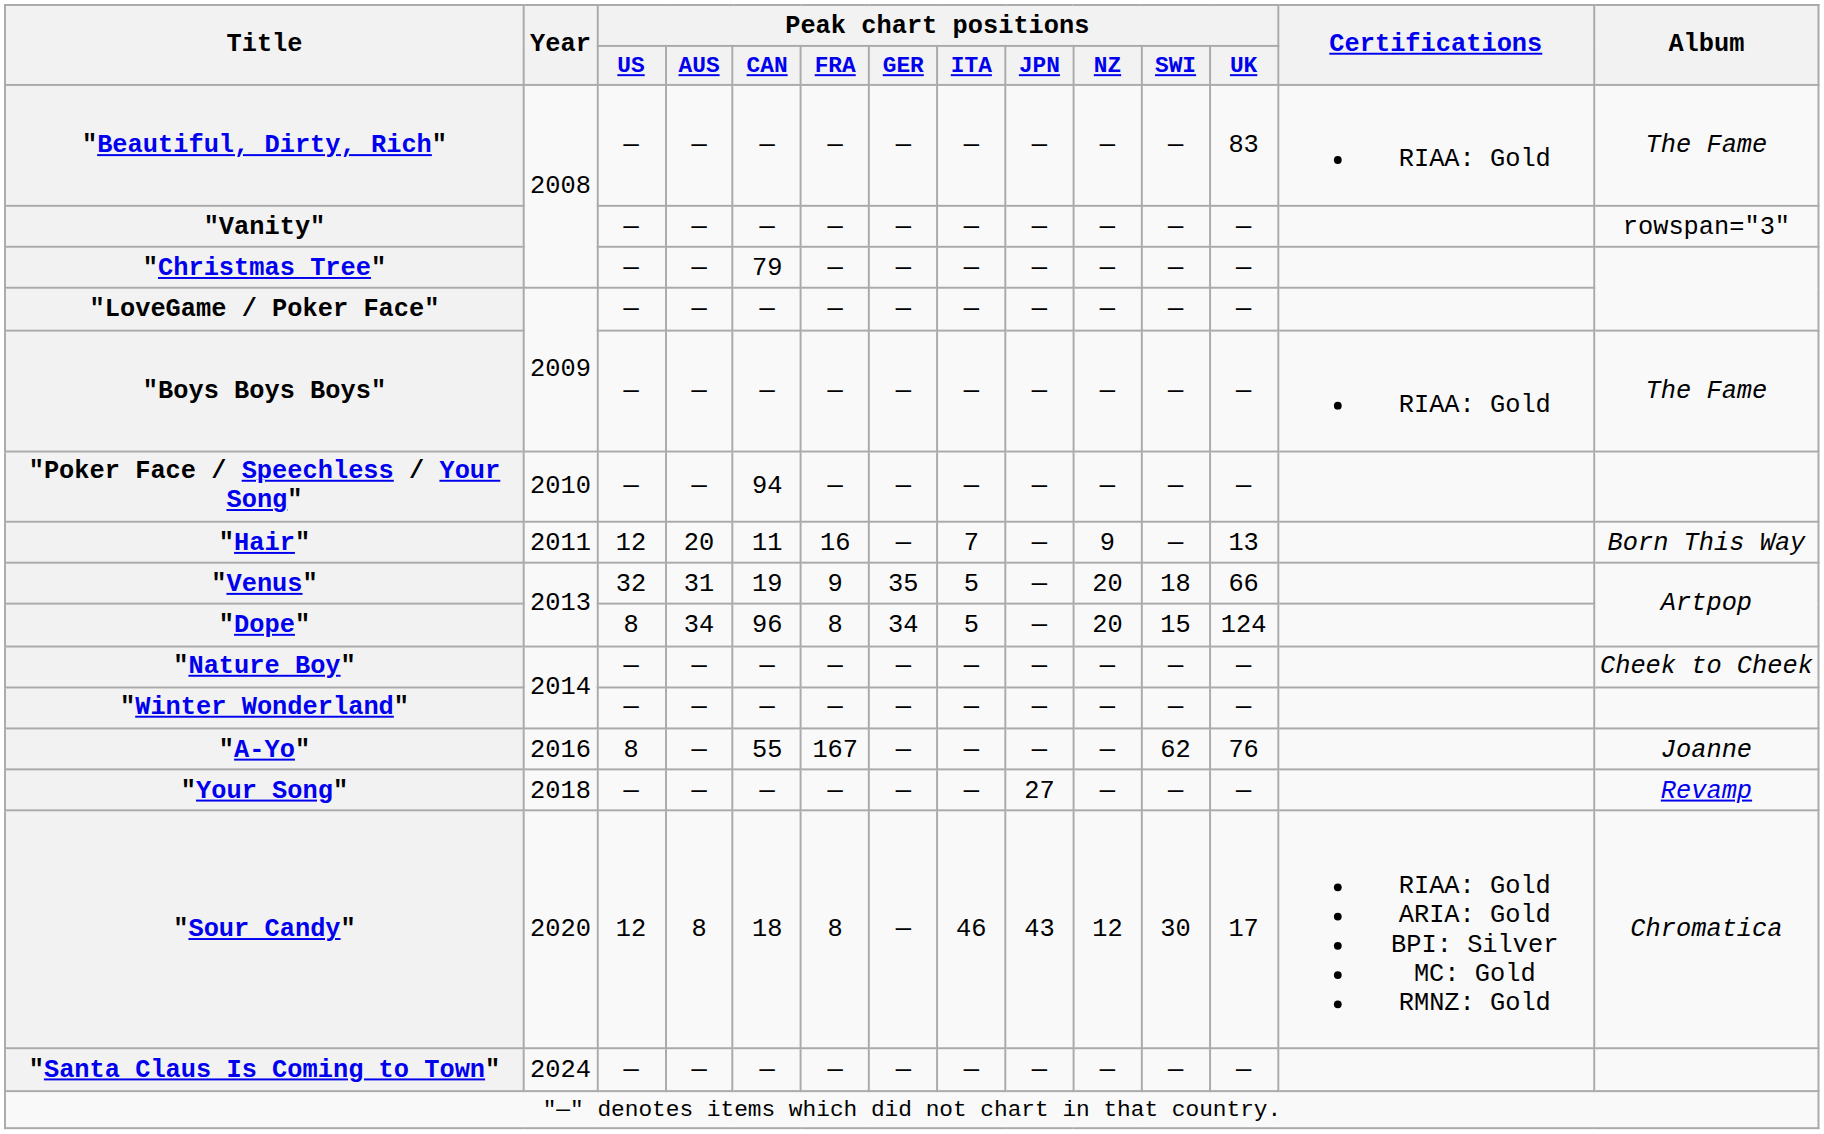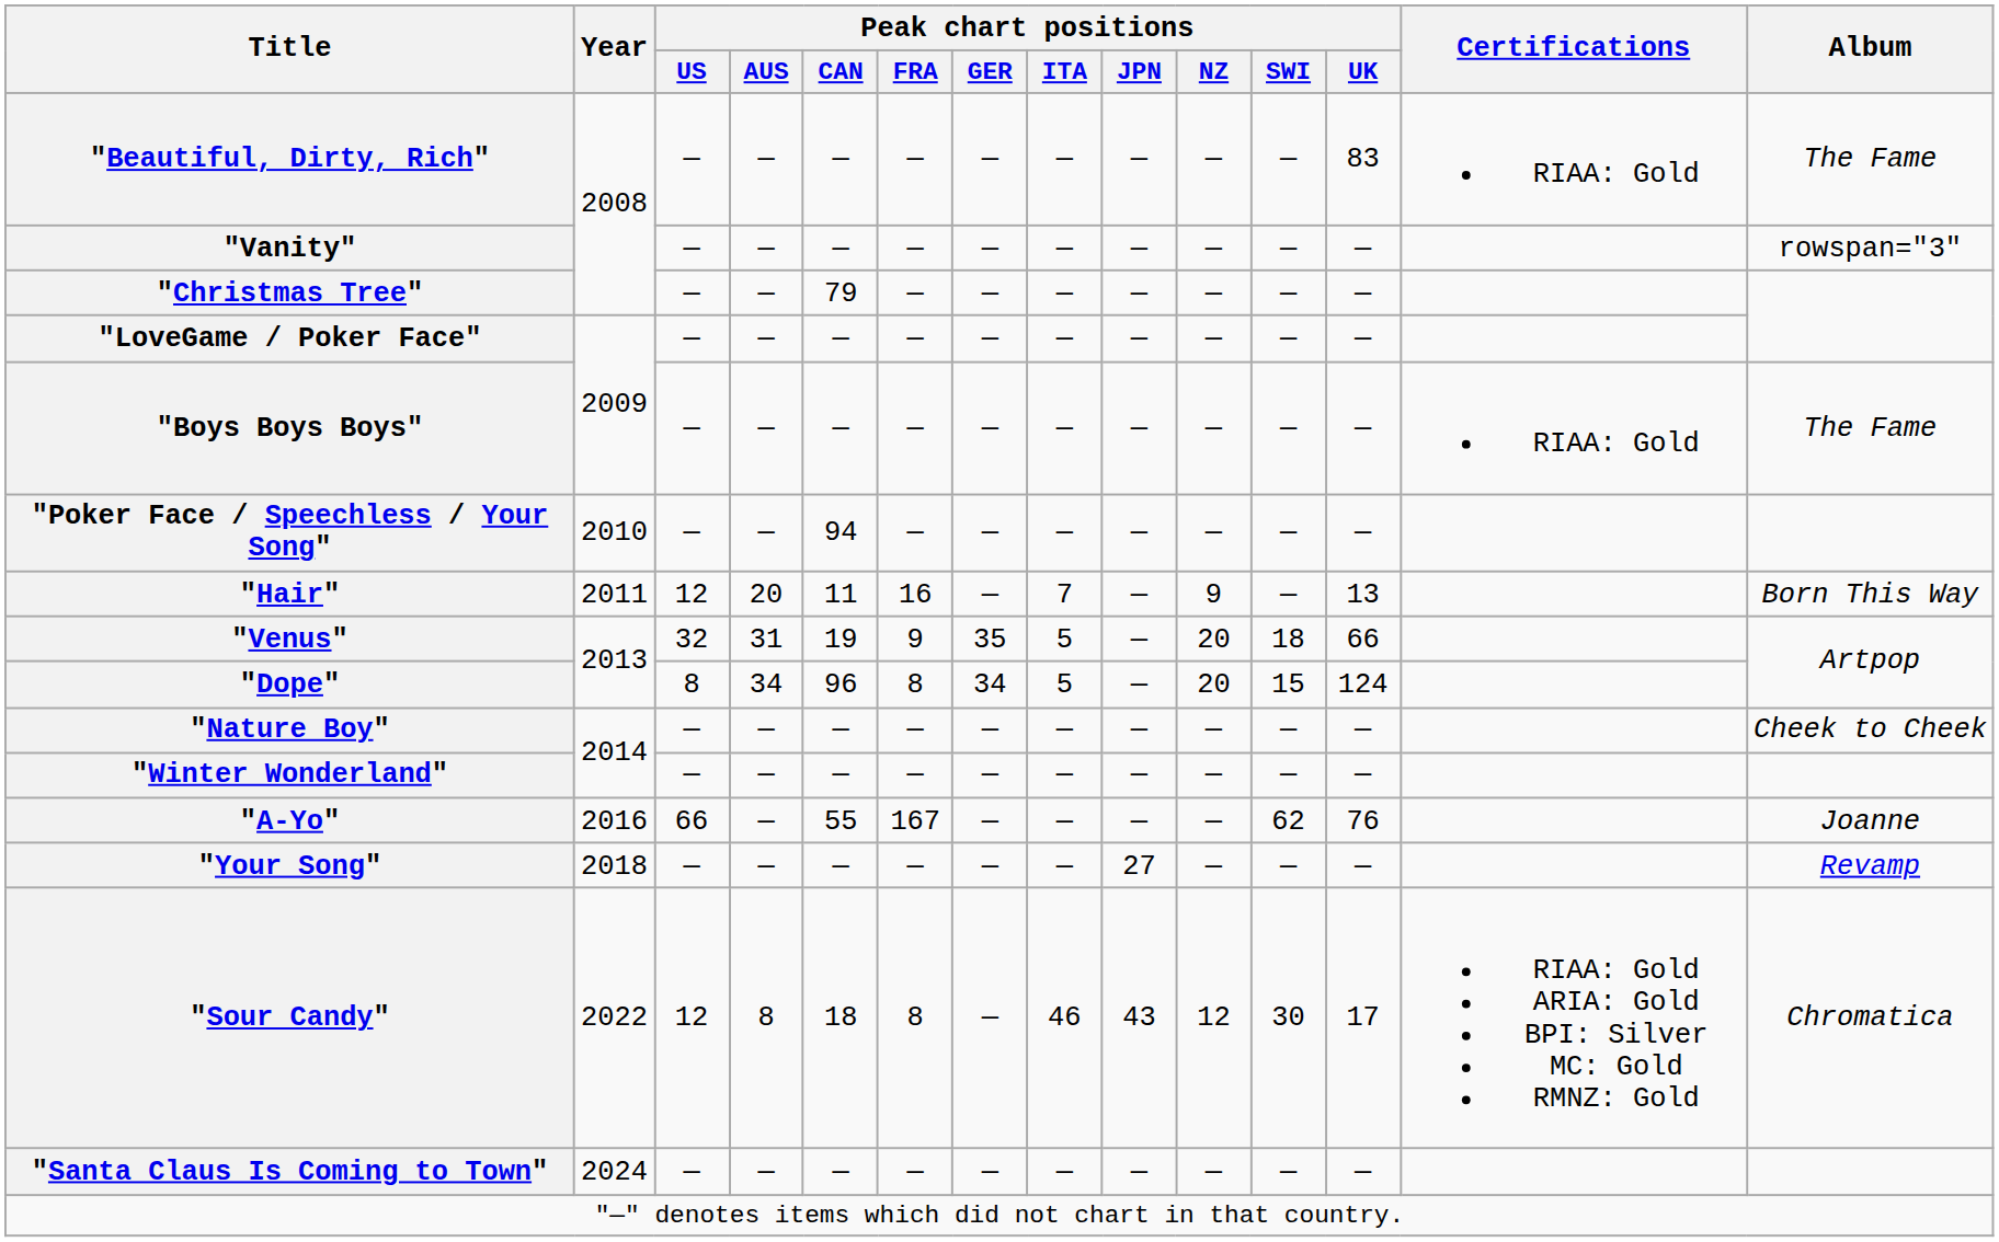"A-Yo" | Peak chart positions / US: 8 -> 66
"Sour Candy" | Year: 2020 -> 2022
